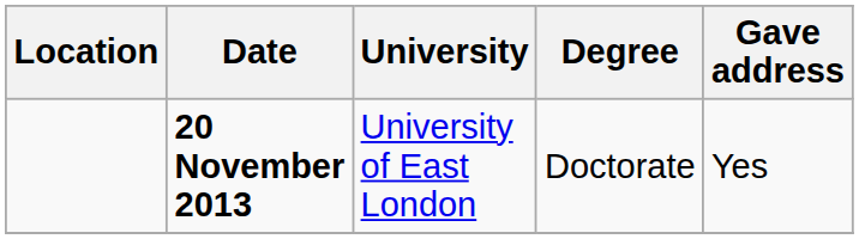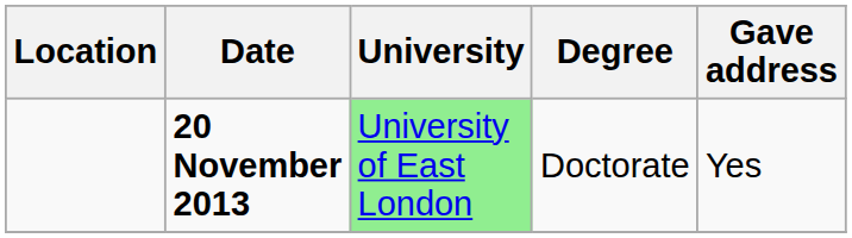20 November 2013 | University: no background -> lightgreen background
